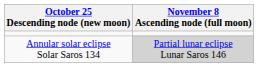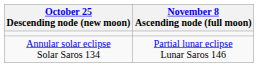Annular solar eclipse Solar Saros 134 | November 8 Ascending node (full moon): lightgrey background -> no background
